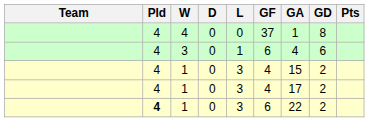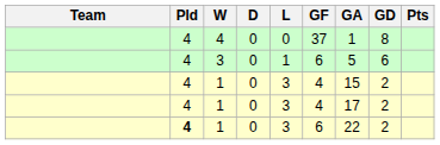row 3 | GA: 4 -> 5
